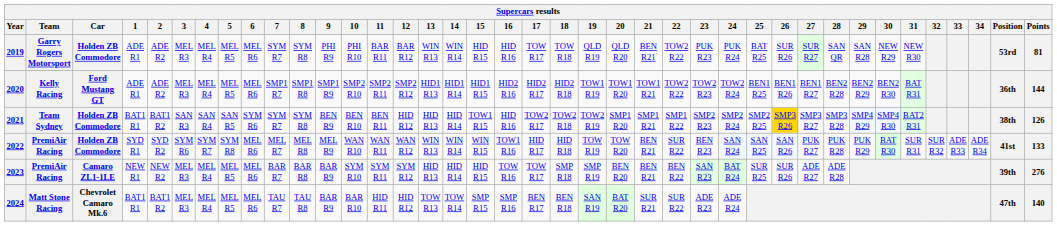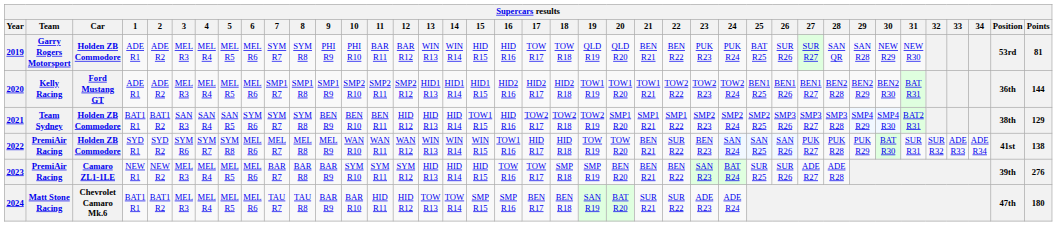2019 | 22: TOW2 R22 -> BEN R22
2021 | 26: gold background -> no background
2021 | Points: 126 -> 129
2022 | Points: 133 -> 138
2024 | Points: 140 -> 180
